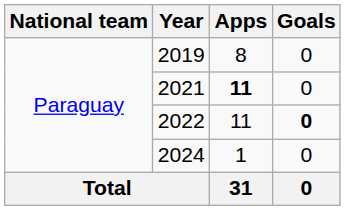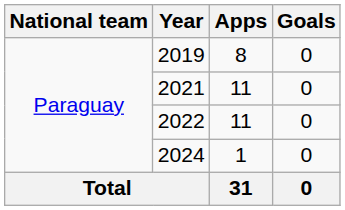2021 | Apps: bold -> normal
2022 | Goals: bold -> normal
